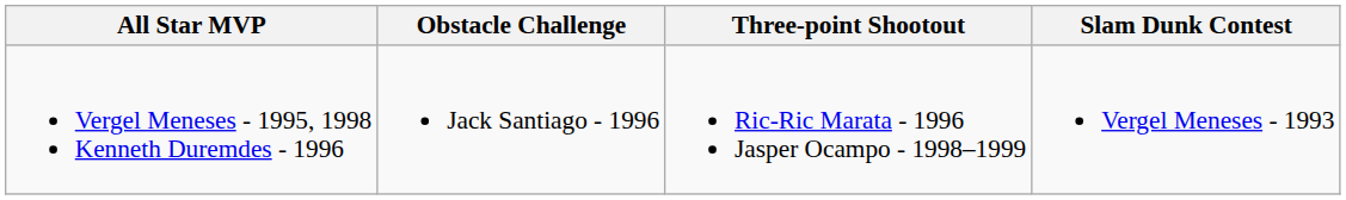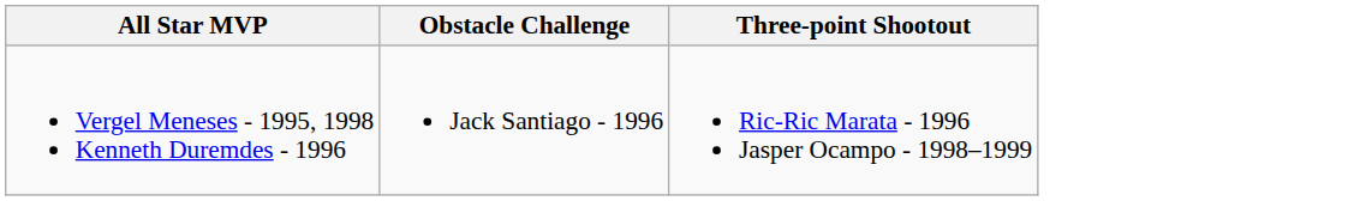- column: Slam Dunk Contest | Vergel Meneses - 1993
